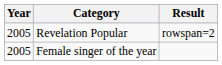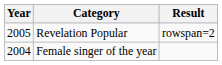Female singer of the year | Year: 2005 -> 2004
